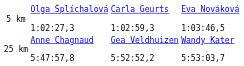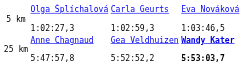25 km | column 4: normal -> bold
